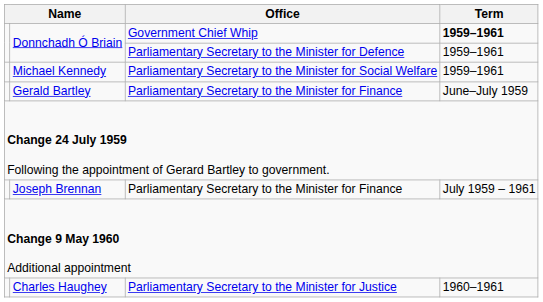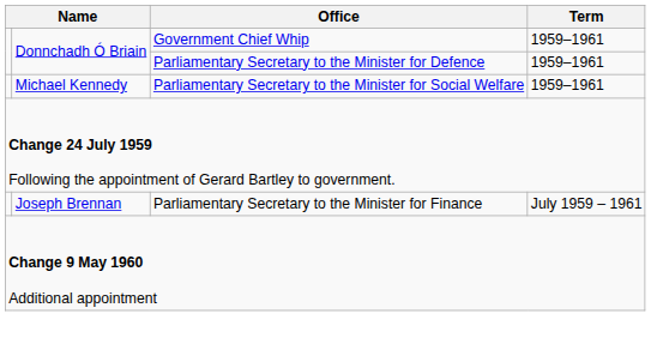Donnchadh Ó Briain / Government Chief Whip | Term: bold -> normal
- row: Gerald Bartley | Parliamentary Secretary to the Minister for Finance | June–July 1959
- row: Charles Haughey | Parliamentary Secretary to the Minister for Justice | 1960–1961
